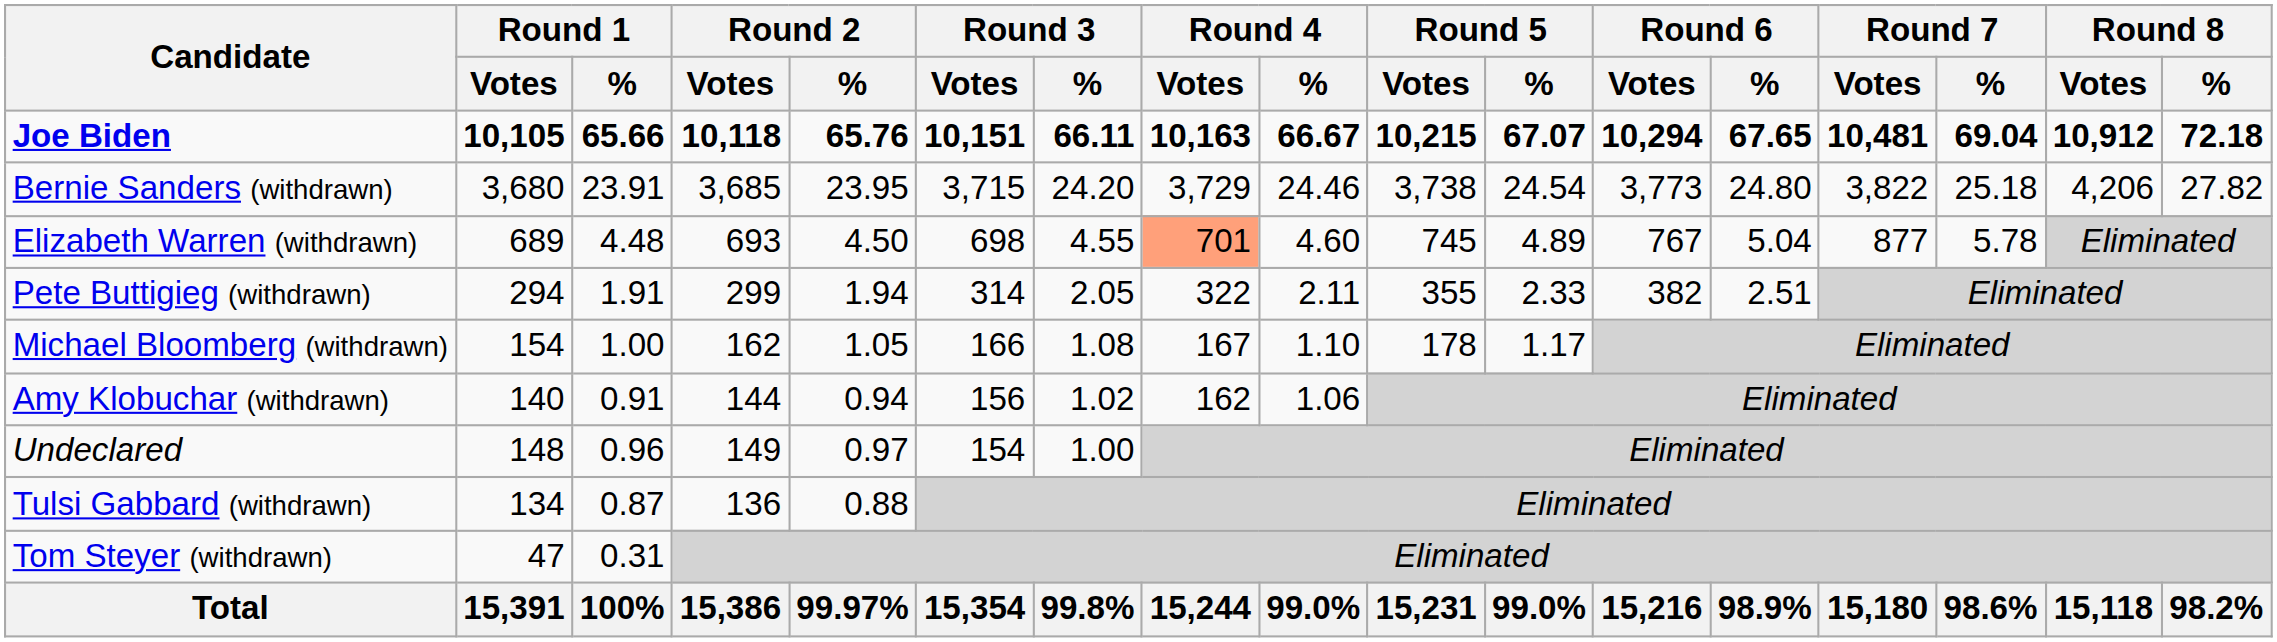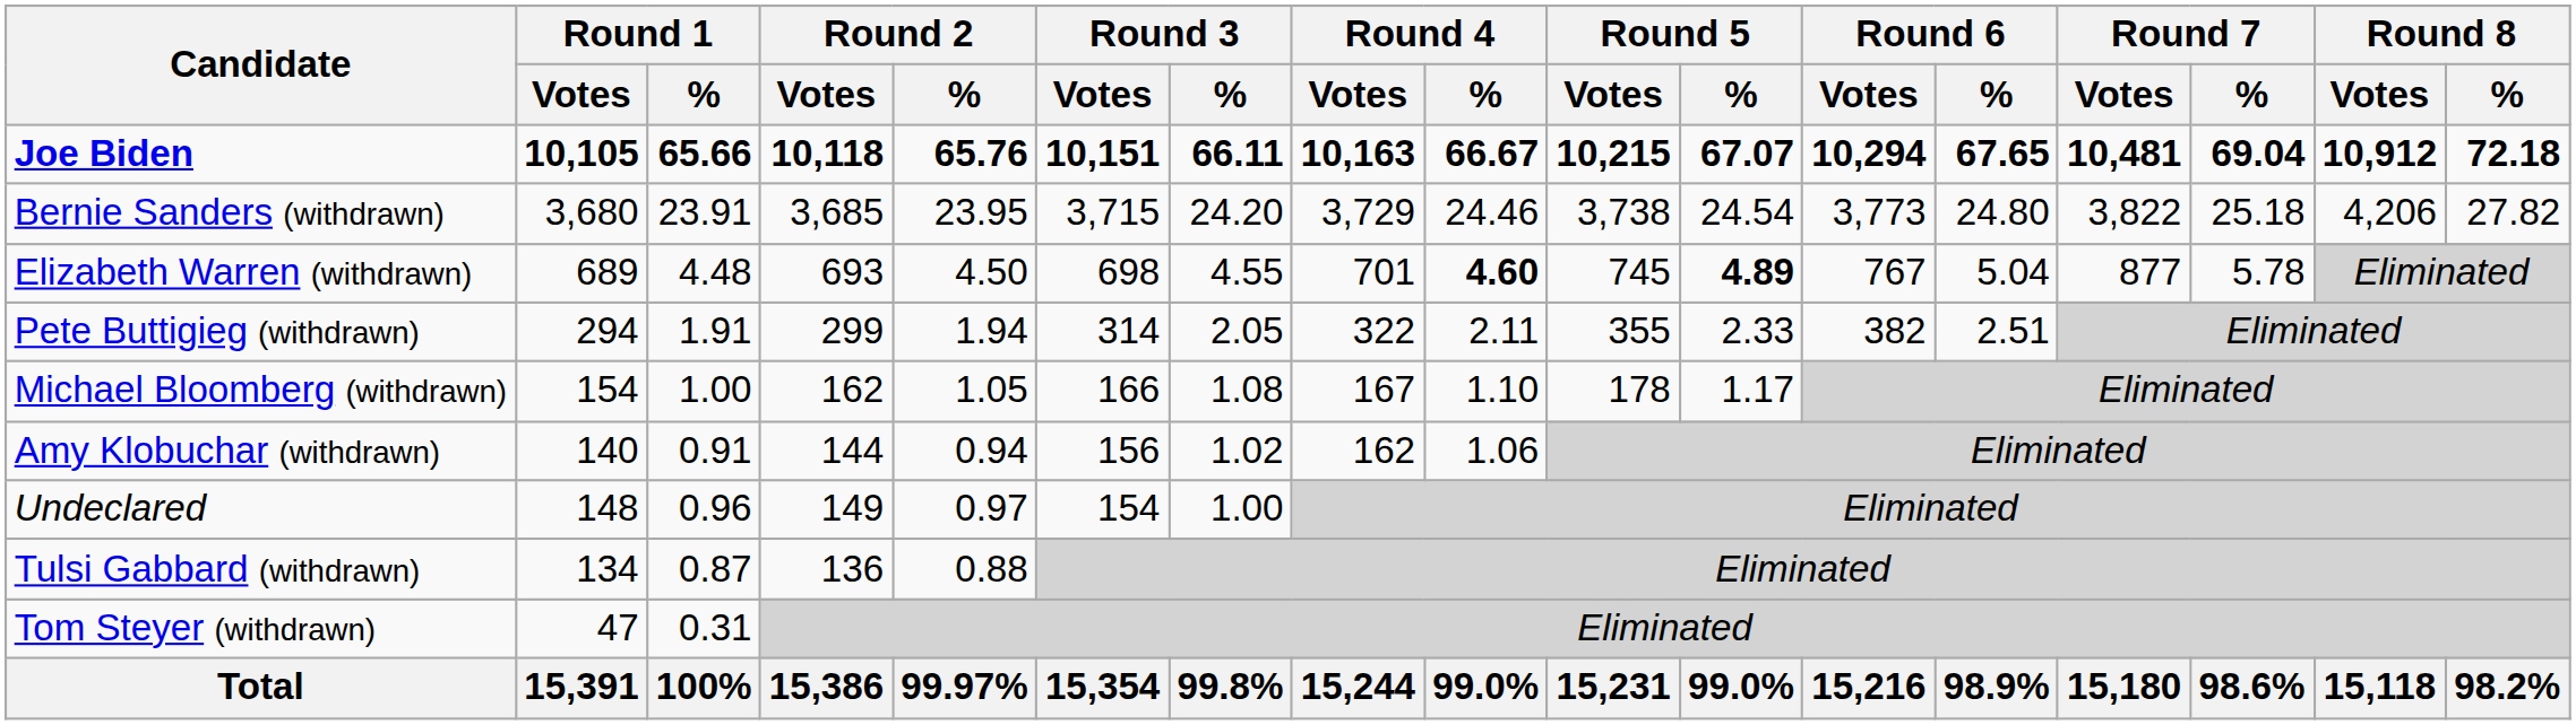Elizabeth Warren (withdrawn) | Round 4 / Votes: lightsalmon background -> no background
Elizabeth Warren (withdrawn) | Round 4 / %: normal -> bold
Elizabeth Warren (withdrawn) | Round 5 / %: normal -> bold
